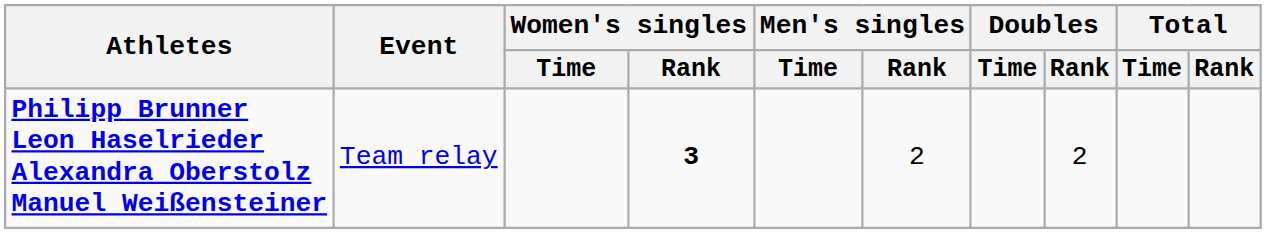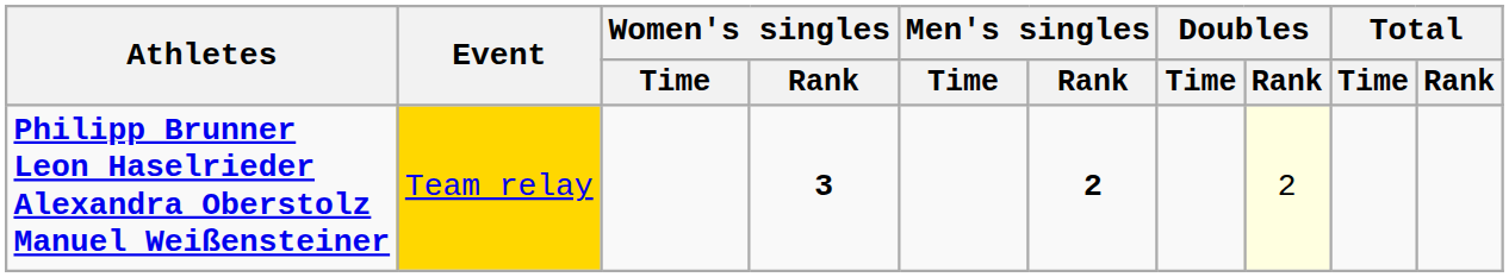row 3 | Event: no background -> gold background
row 3 | Men's singles / Rank: normal -> bold
row 3 | Doubles / Rank: no background -> lightyellow background
